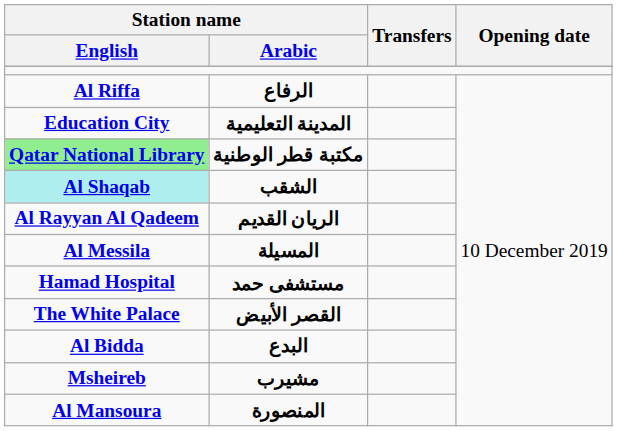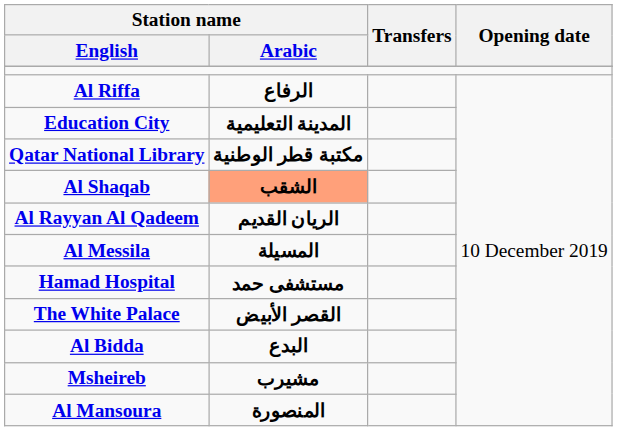Qatar National Library | Station name / English: lightgreen background -> no background
Al Shaqab | Station name / English: paleturquoise background -> no background
Al Shaqab | Station name / Arabic: no background -> lightsalmon background
